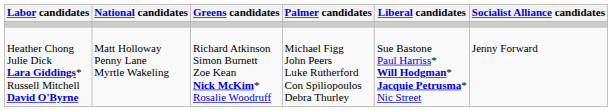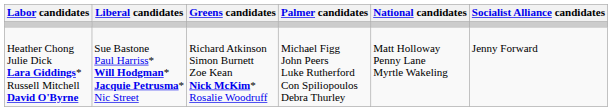columns swapped: Liberal candidates <-> National candidates
